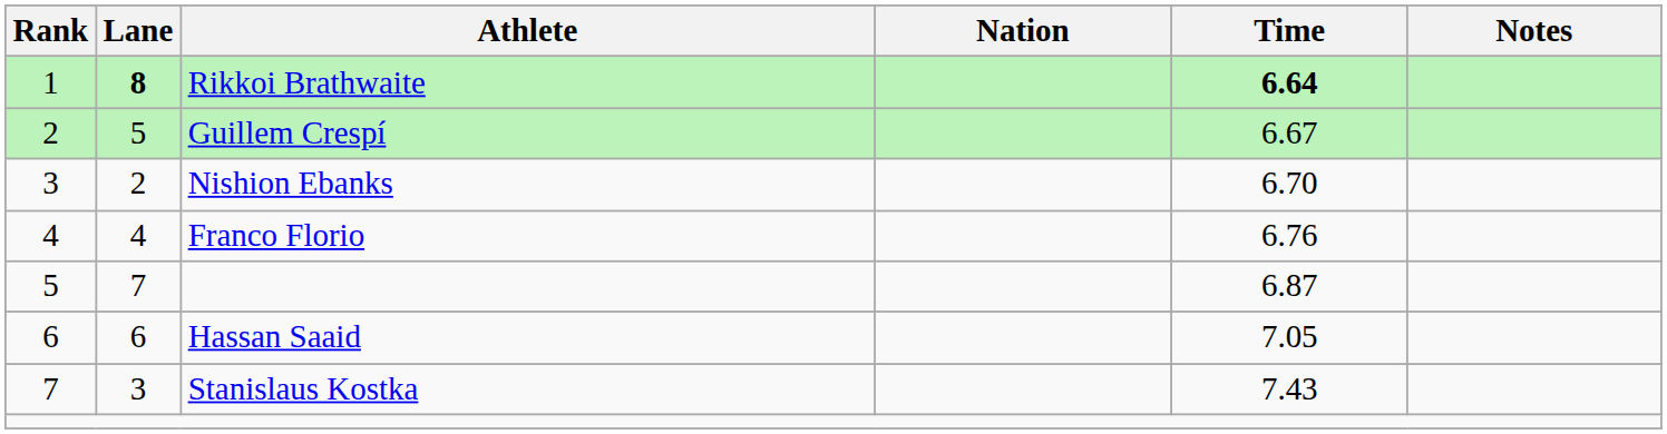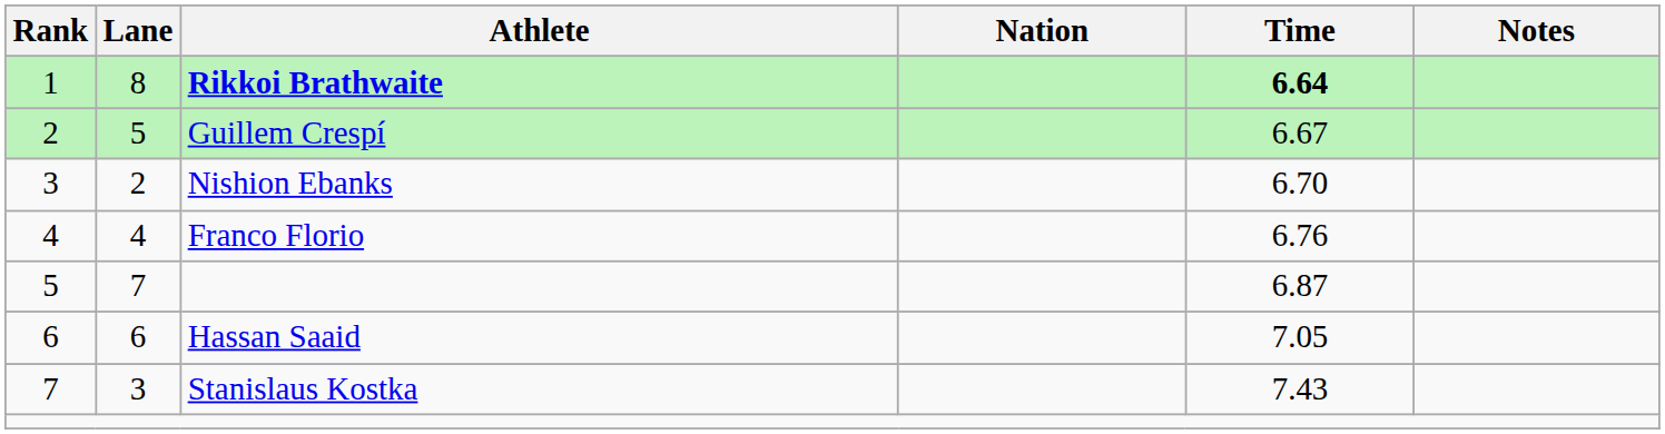1 | Lane: bold -> normal
1 | Athlete: normal -> bold
